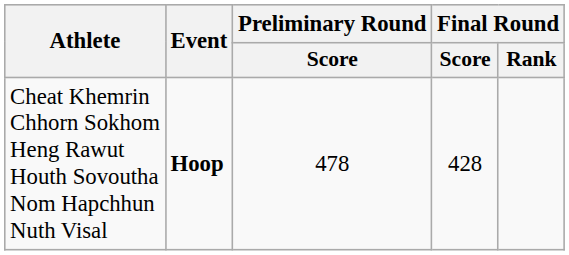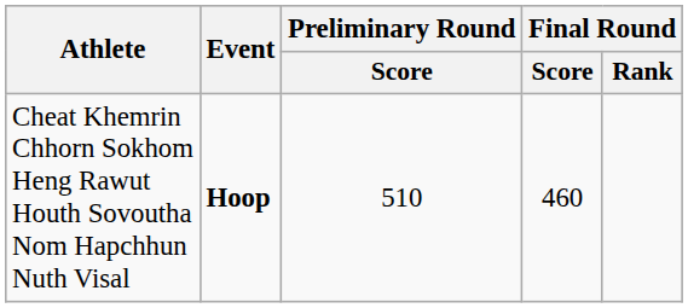row 3 | Preliminary Round / Score: 478 -> 510
row 3 | Final Round / Score: 428 -> 460
